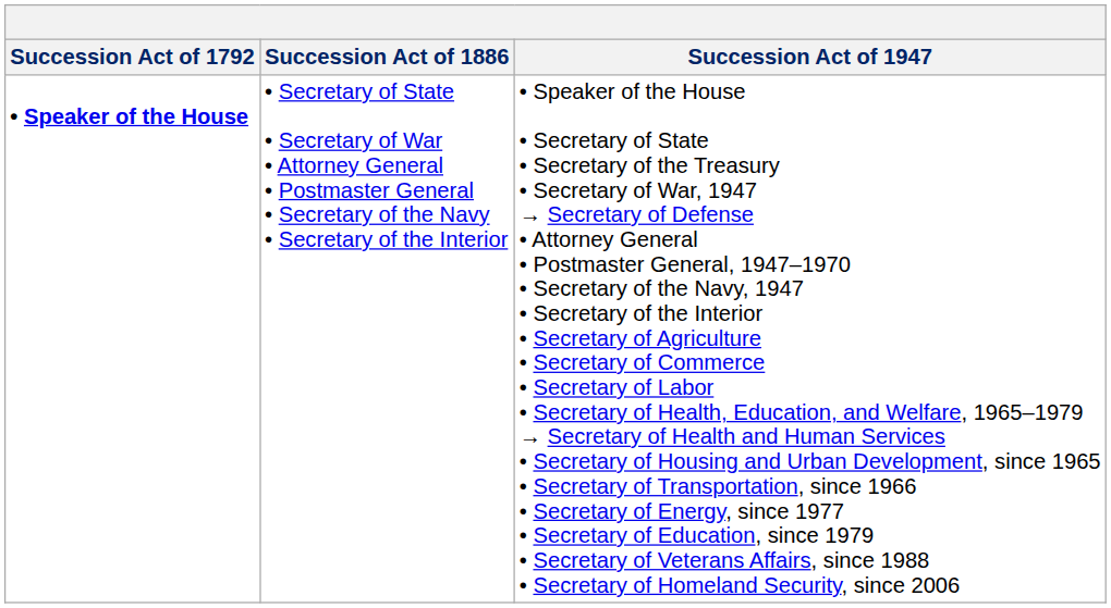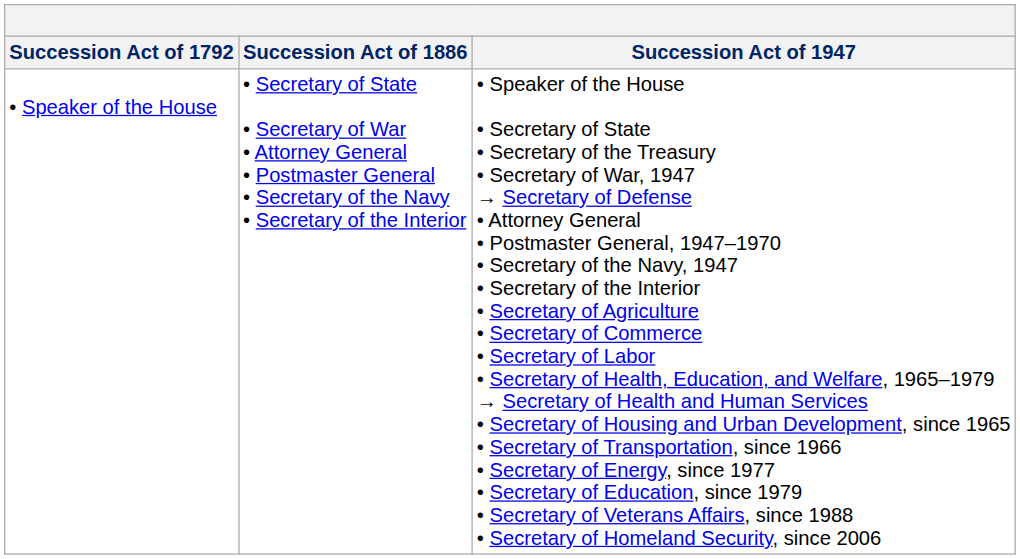• Speaker of the House | Succession Act of 1792: bold -> normal
